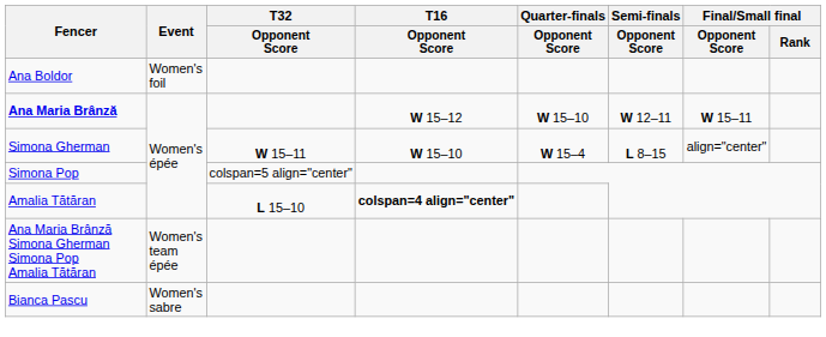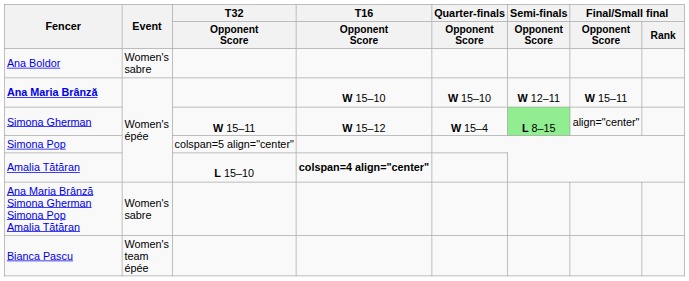Ana Boldor | Event: Women's foil -> Women's sabre
Ana Maria Brânză | T16 / Opponent Score: W 15–12 -> W 15–10
Simona Gherman | T16 / Opponent Score: W 15–10 -> W 15–12
Simona Gherman | Semi-finals / Opponent Score: no background -> lightgreen background
Ana Maria Brânză Simona Gherman Simona Pop Amalia Tătăran | Event: Women's team épée -> Women's sabre
Bianca Pascu | Event: Women's sabre -> Women's team épée
